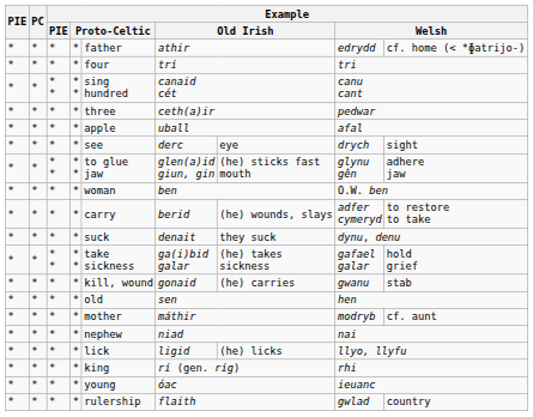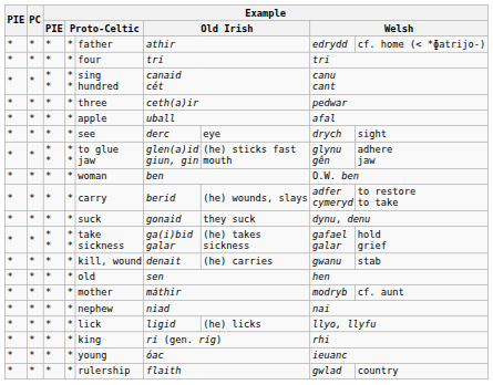row 12 | column 6: denait -> gonaid
row 14 | column 6: gonaid -> denait
